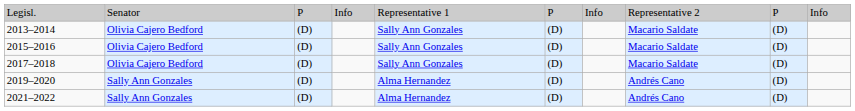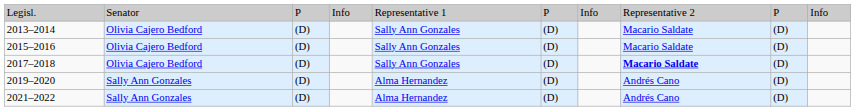2017–2018 | column 8: normal -> bold
